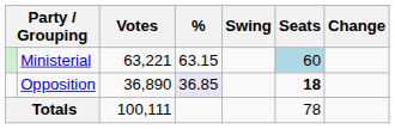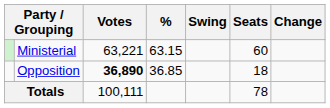Ministerial | Seats: lightblue background -> no background
Opposition | Votes: normal -> bold
Opposition | %: lavender background -> no background
Opposition | Seats: bold -> normal
